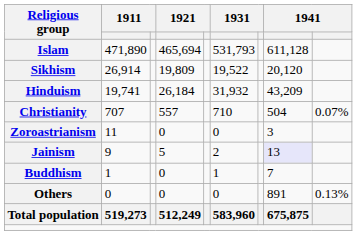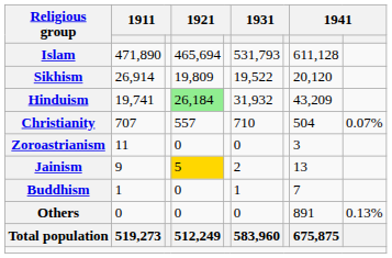Hinduism | column 4: no background -> lightgreen background
Jainism | column 4: no background -> gold background
Jainism | column 8: lavender background -> no background
